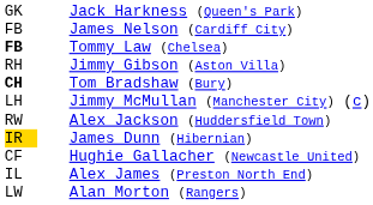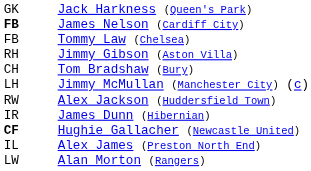James Nelson (Cardiff City) | column 1: normal -> bold
Tommy Law (Chelsea) | column 1: bold -> normal
Tom Bradshaw (Bury) | column 1: bold -> normal
James Dunn (Hibernian) | column 1: gold background -> no background
Hughie Gallacher (Newcastle United) | column 1: normal -> bold
